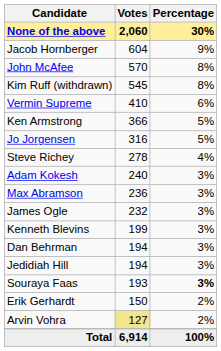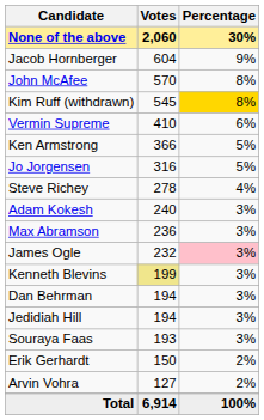Kim Ruff (withdrawn) | Percentage: no background -> gold background
James Ogle | Percentage: no background -> pink background
Kenneth Blevins | Votes: no background -> khaki background
Souraya Faas | Percentage: bold -> normal
Arvin Vohra | Votes: khaki background -> no background
